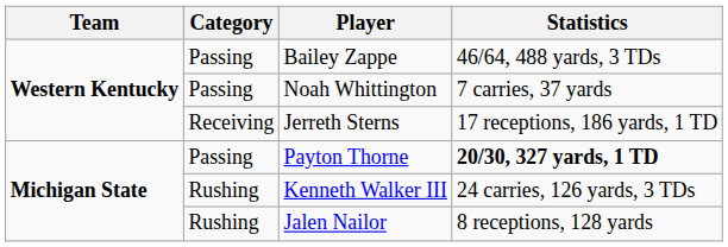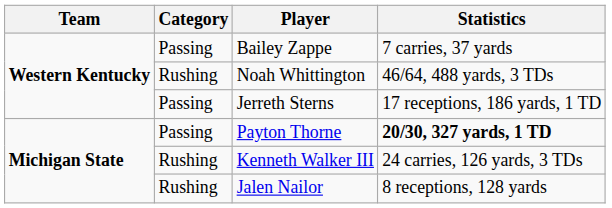Bailey Zappe | Statistics: 46/64, 488 yards, 3 TDs -> 7 carries, 37 yards
Noah Whittington | Category: Passing -> Rushing
Noah Whittington | Statistics: 7 carries, 37 yards -> 46/64, 488 yards, 3 TDs
Jerreth Sterns | Category: Receiving -> Passing
